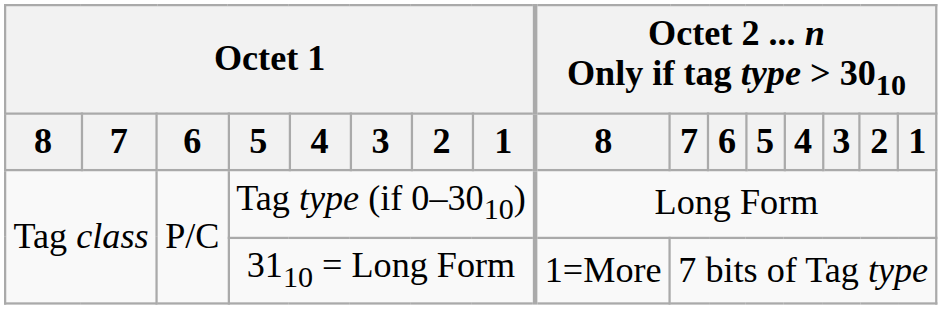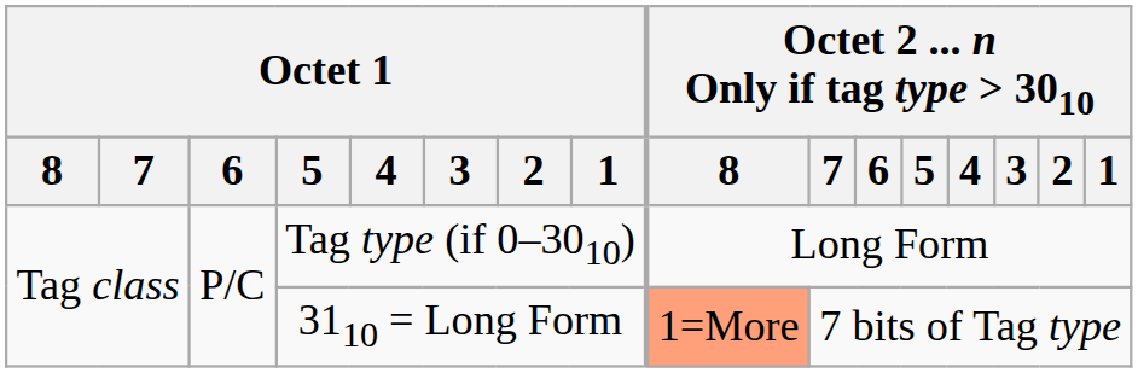3110 = Long Form | Octet 2 ... n Only if tag type > 3010 / 8: no background -> lightsalmon background
